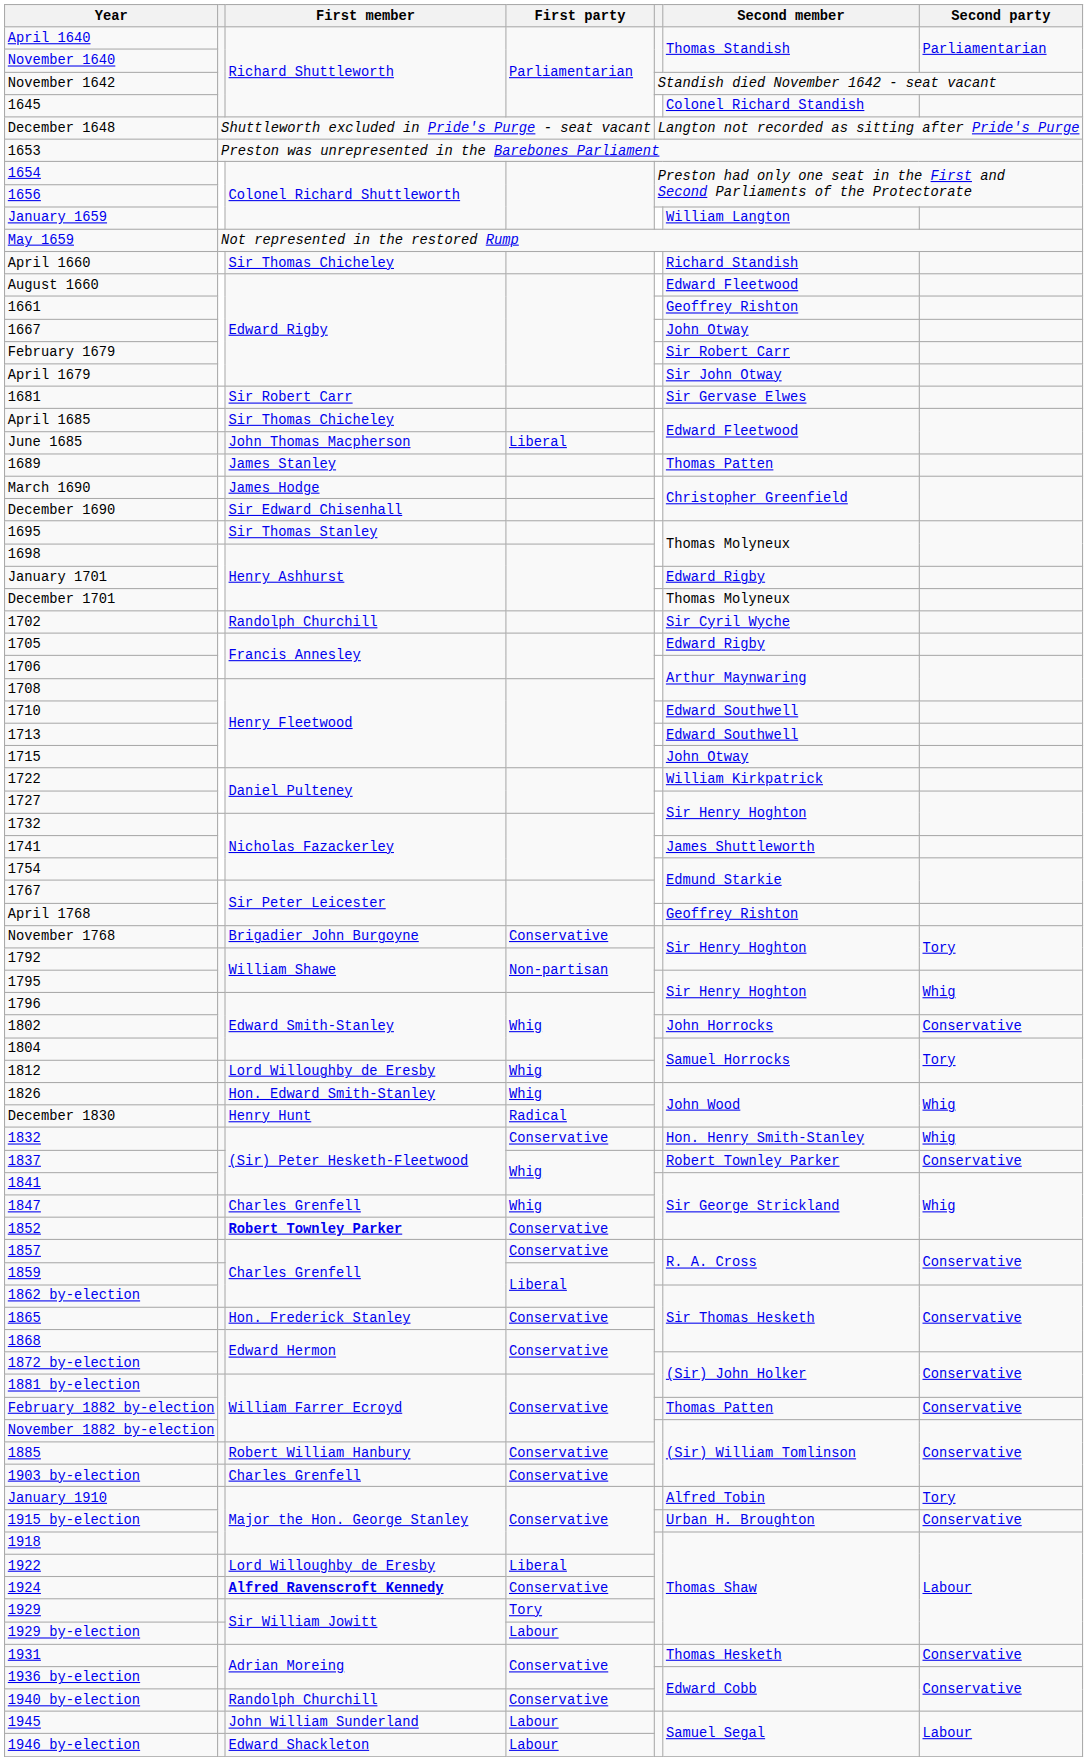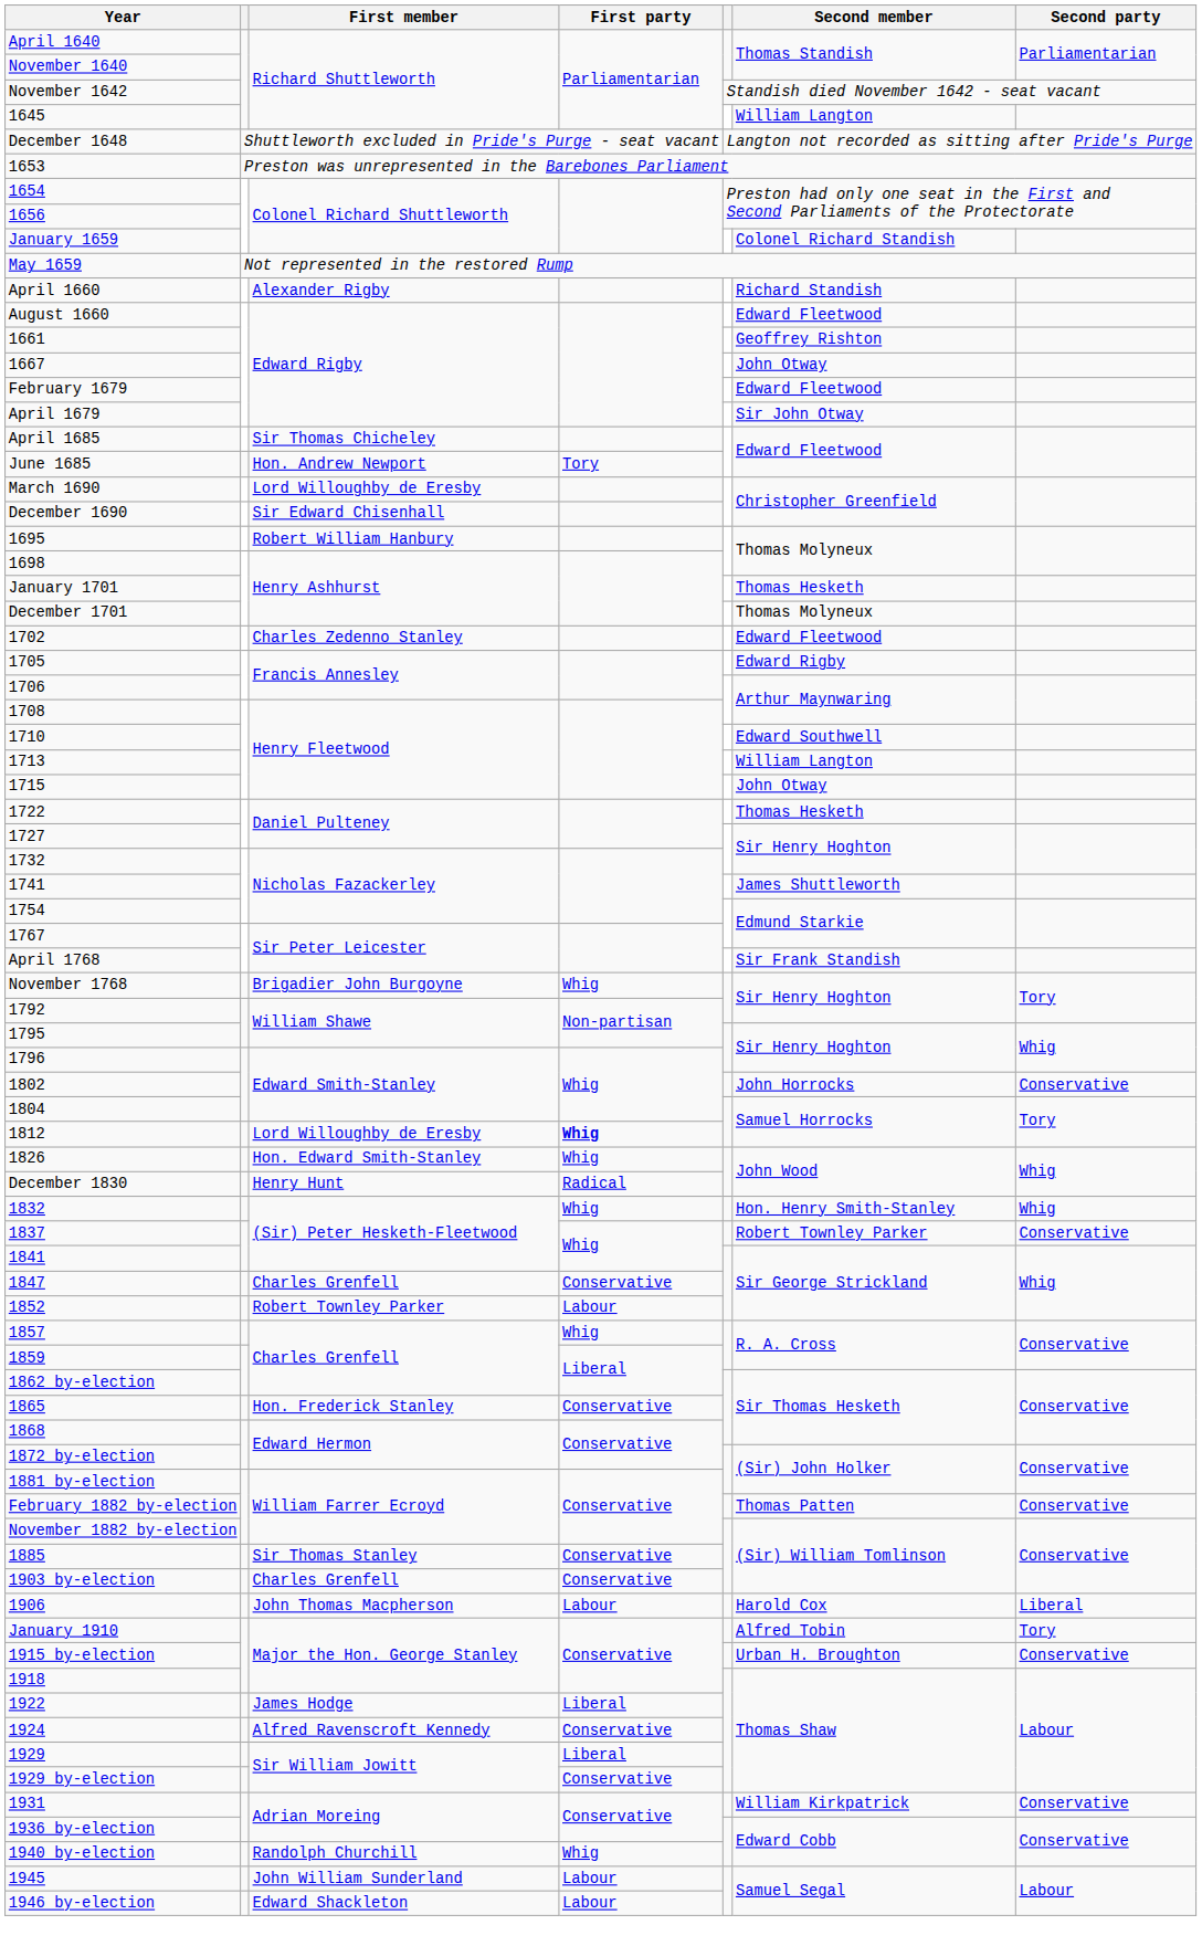1645 | Second member: Colonel Richard Standish -> William Langton
January 1659 | Second member: William Langton -> Colonel Richard Standish
April 1660 | First member: Sir Thomas Chicheley -> Alexander Rigby
February 1679 | Second member: Sir Robert Carr -> Edward Fleetwood
- row: 1681 | Sir Robert Carr | Sir Gervase Elwes
June 1685 | First member: John Thomas Macpherson -> Hon. Andrew Newport
June 1685 | First party: Liberal -> Tory
- row: 1689 | James Stanley | Thomas Patten
March 1690 | First member: James Hodge -> Lord Willoughby de Eresby
1695 | First member: Sir Thomas Stanley -> Robert William Hanbury
January 1701 | Second member: Edward Rigby -> Thomas Hesketh
1702 | First member: Randolph Churchill -> Charles Zedenno Stanley
1702 | Second member: Sir Cyril Wyche -> Edward Fleetwood
1713 | Second member: Edward Southwell -> William Langton
1722 | Second member: William Kirkpatrick -> Thomas Hesketh
April 1768 | Second member: Geoffrey Rishton -> Sir Frank Standish
November 1768 | First party: Conservative -> Whig
1812 | First party: normal -> bold
1832 | First party: Conservative -> Whig
1847 | First party: Whig -> Conservative
1852 | First member: bold -> normal
1852 | First party: Conservative -> Labour
1857 | First party: Conservative -> Whig
1885 | First member: Robert William Hanbury -> Sir Thomas Stanley
+ row: 1906 | John Thomas Macpherson | Labour | Harold Cox | Liberal
1922 | First member: Lord Willoughby de Eresby -> James Hodge
1924 | First member: bold -> normal
1929 | First party: Tory -> Liberal
1929 by-election | First party: Labour -> Conservative
1931 | Second member: Thomas Hesketh -> William Kirkpatrick
1940 by-election | First party: Conservative -> Whig
